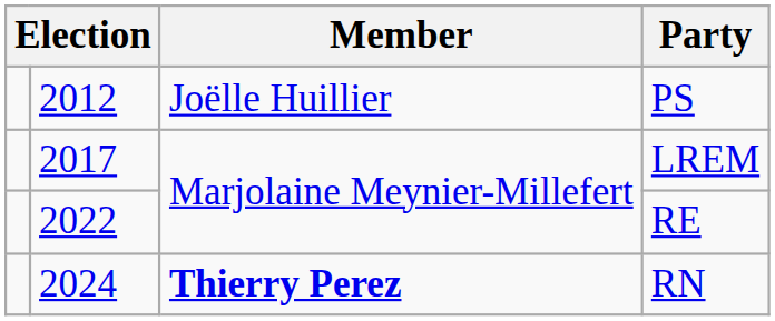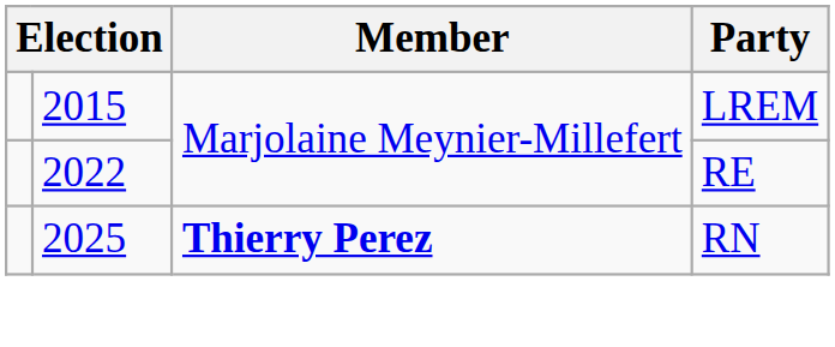- row: 2012 | Joëlle Huillier | PS
LREM | column 2: 2017 -> 2015
RN | column 2: 2024 -> 2025
